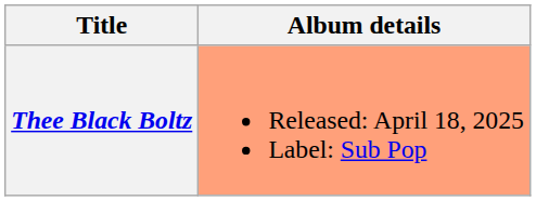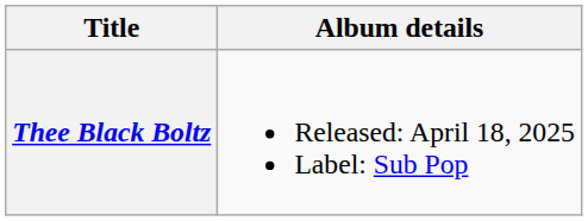Thee Black Boltz | Album details: lightsalmon background -> no background
